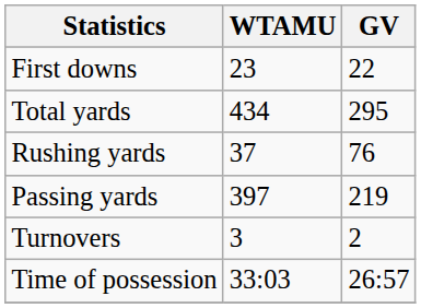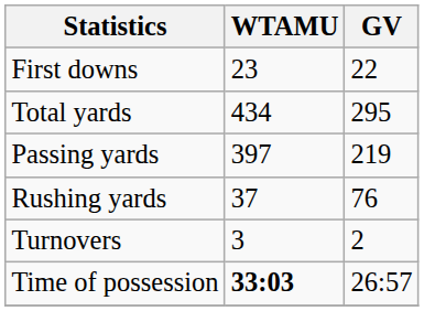rows swapped: Rushing yards <-> Passing yards
Time of possession | WTAMU: normal -> bold
